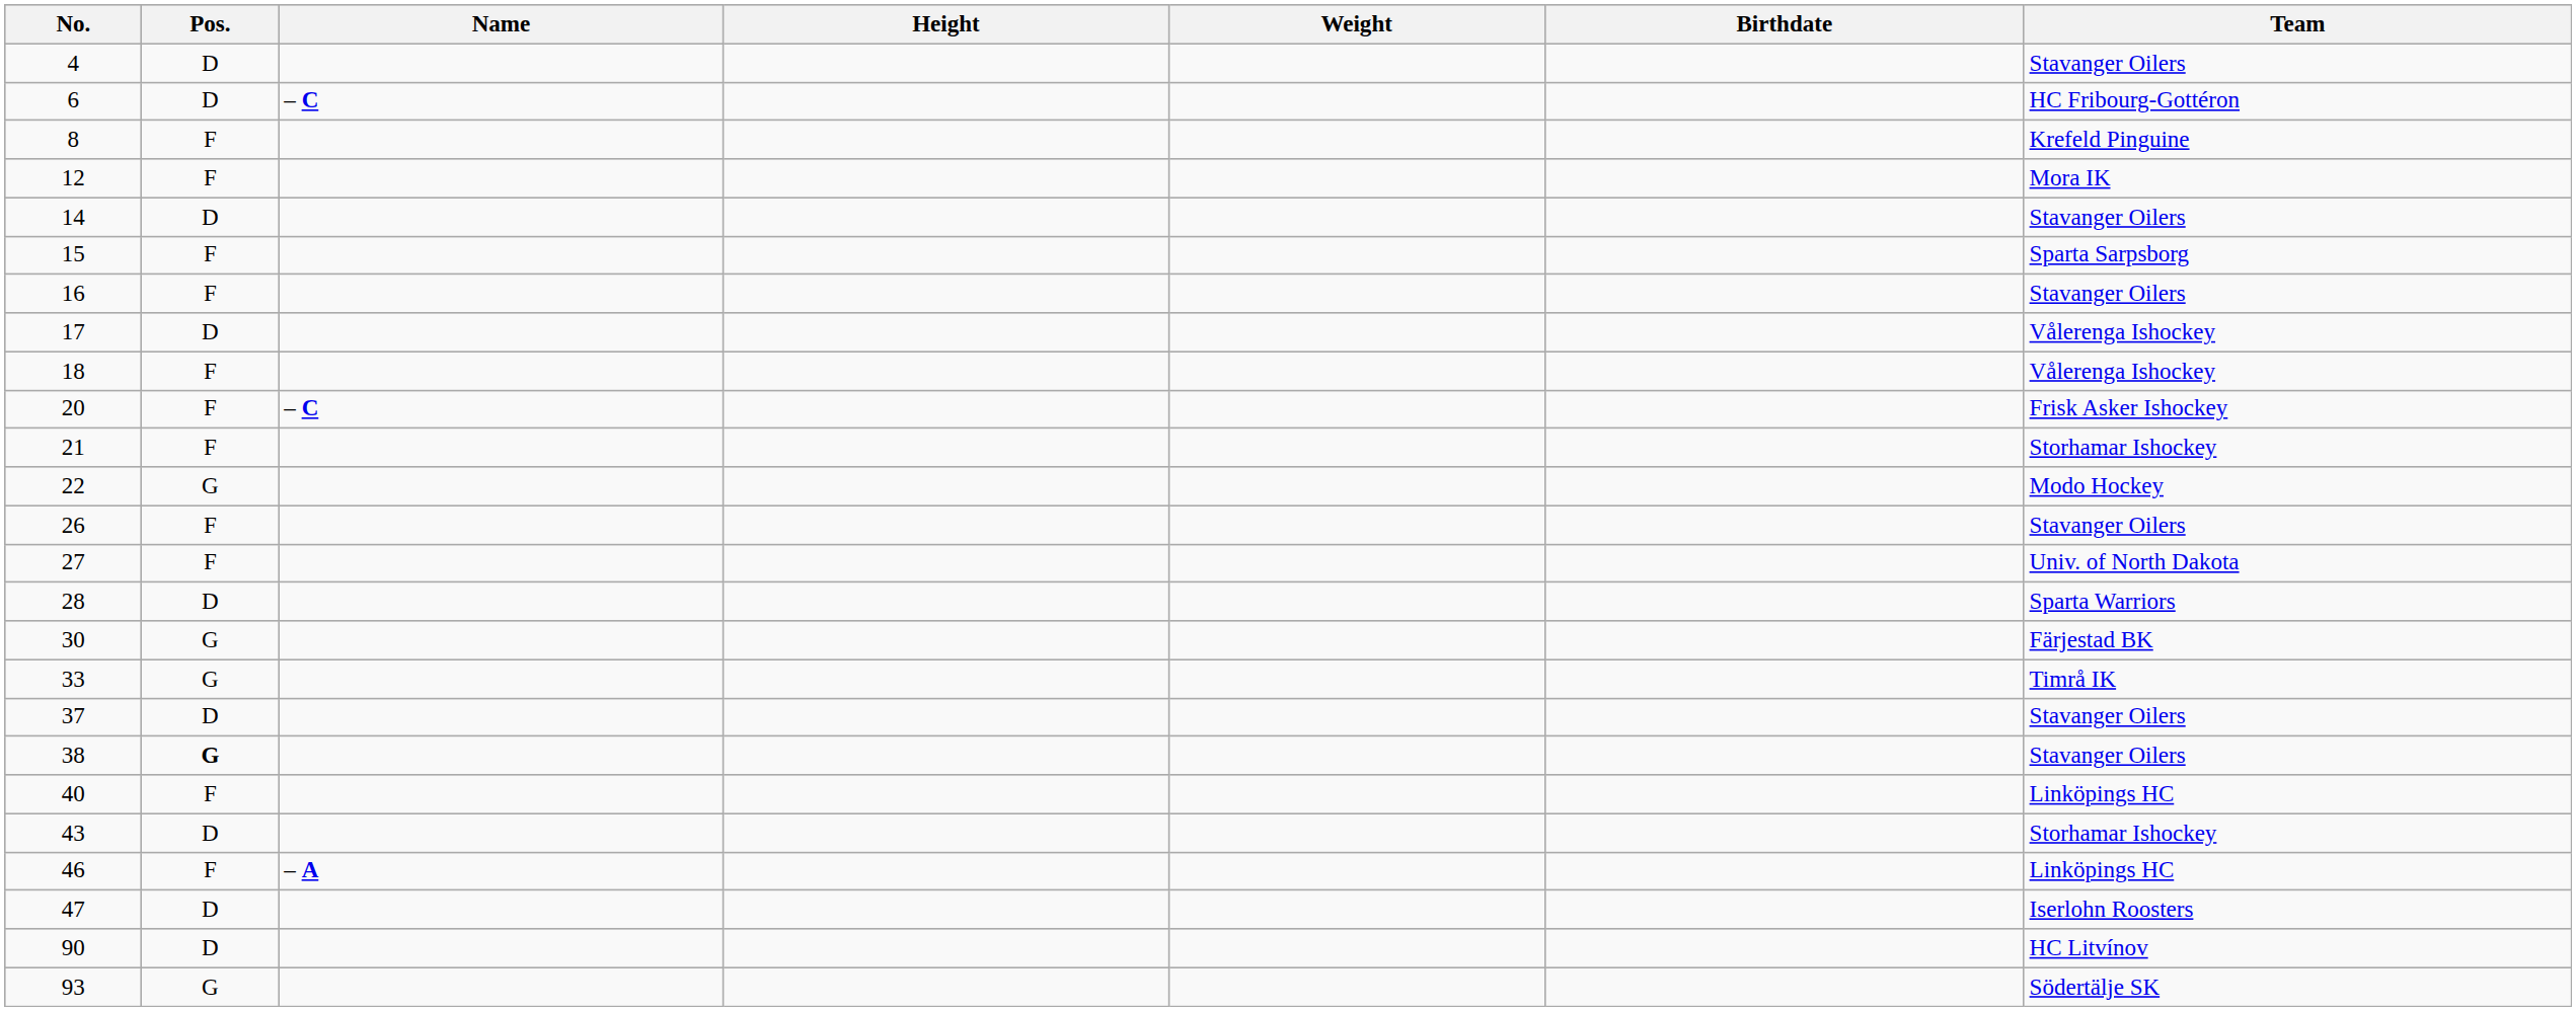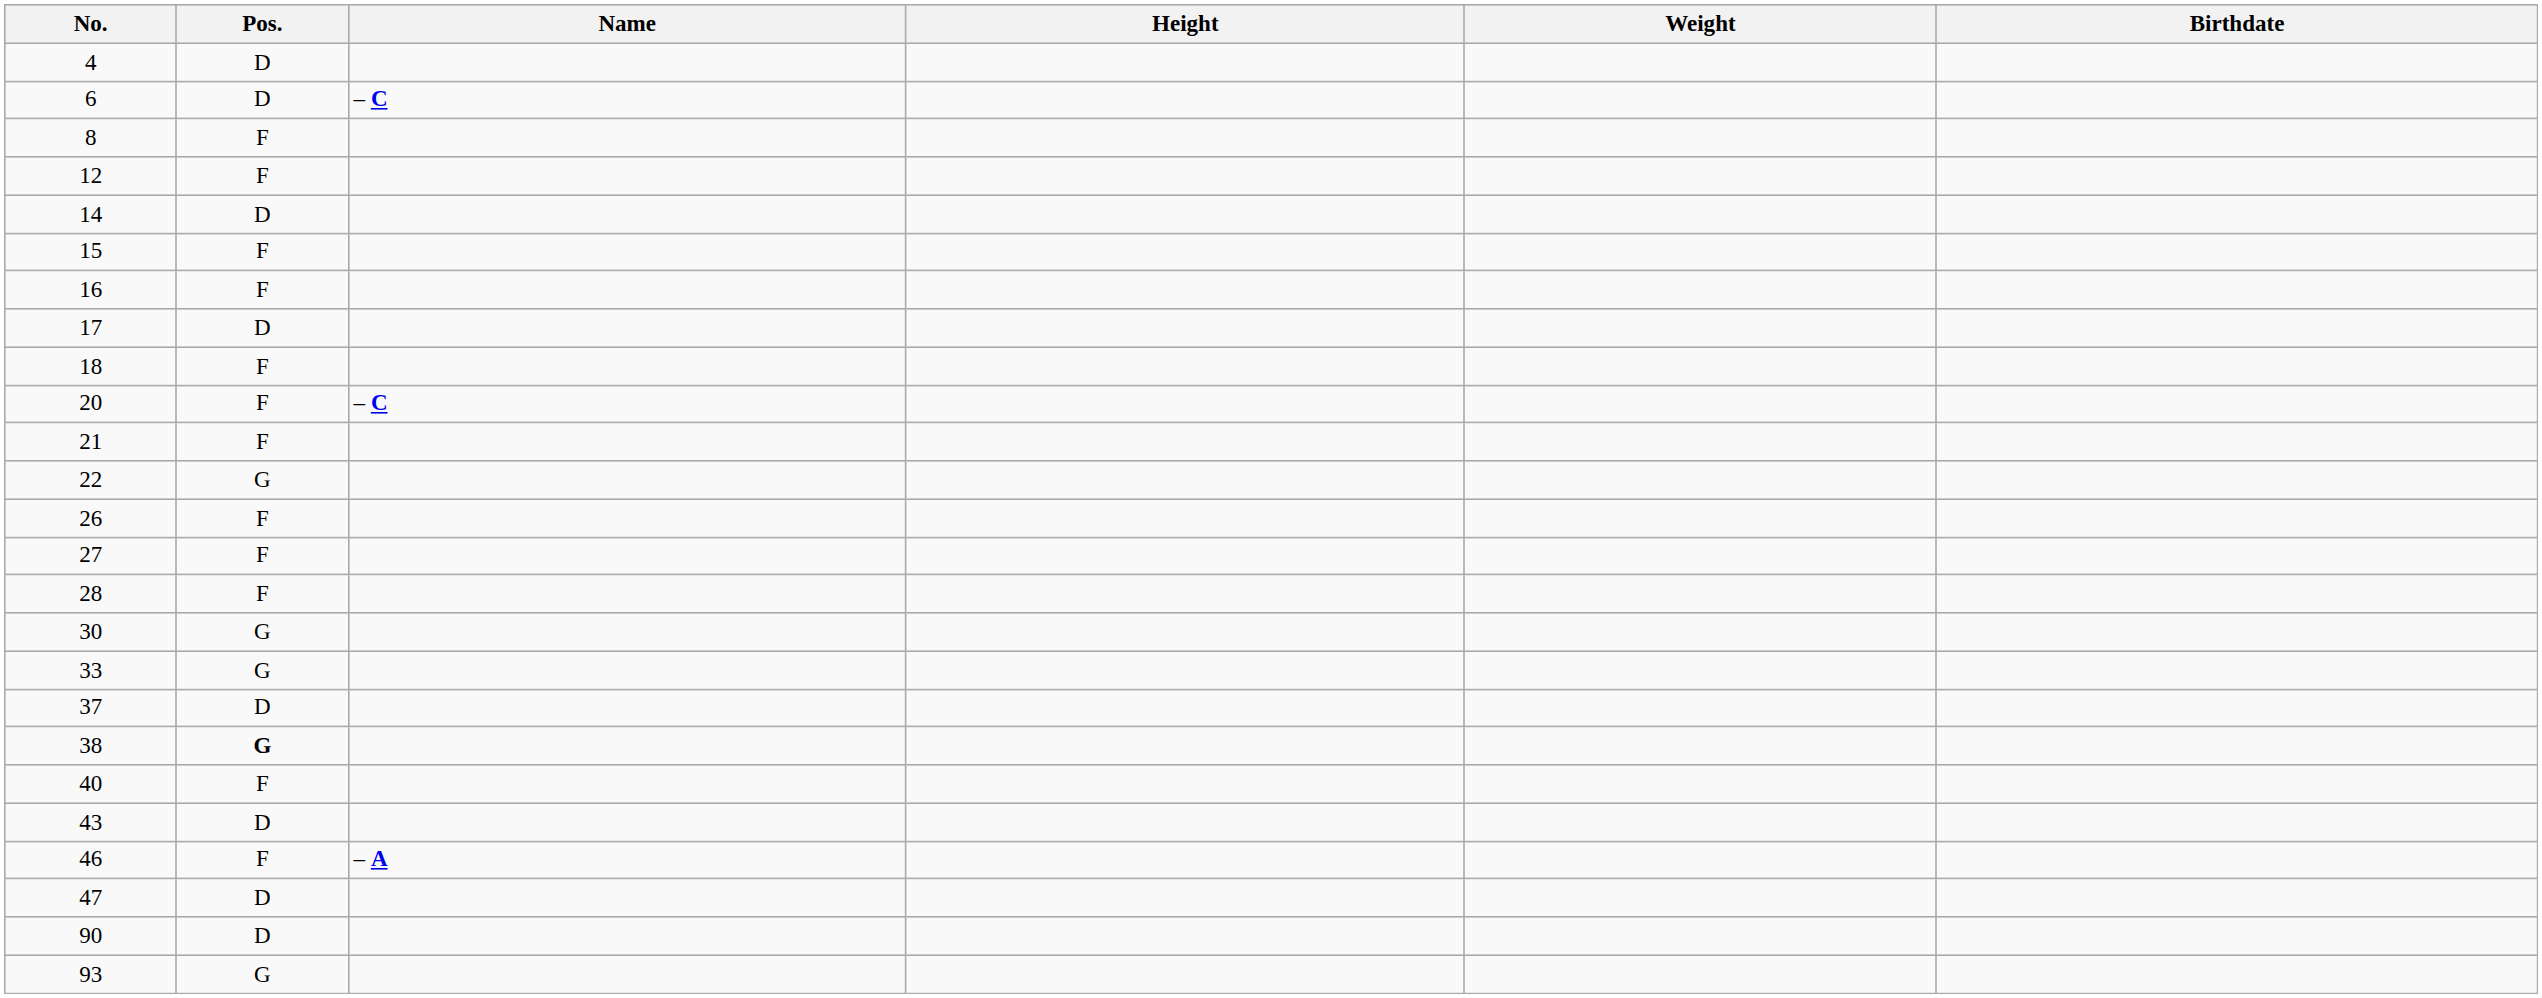- column: Team | Stavanger Oilers | HC Fribourg-Gottéron | Krefeld Pinguine | Mora IK | Stavanger Oilers | Sparta Sarpsborg | Stavanger Oilers | Vålerenga Ishockey | Vålerenga Ishockey | Frisk Asker Ishockey | Storhamar Ishockey | Modo Hockey | Stavanger Oilers | Univ. of North Dakota | Sparta Warriors | Färjestad BK | Timrå IK | Stavanger Oilers | Stavanger Oilers | Linköpings HC | Storhamar Ishockey | Linköpings HC | Iserlohn Roosters | HC Litvínov | Södertälje SK
28 | Pos.: D -> F
